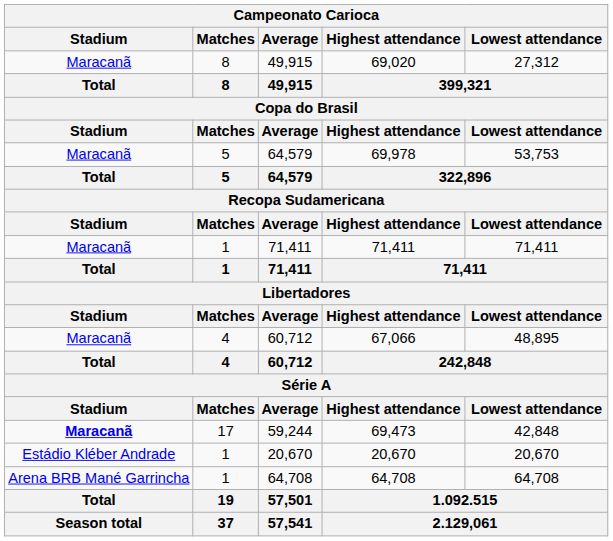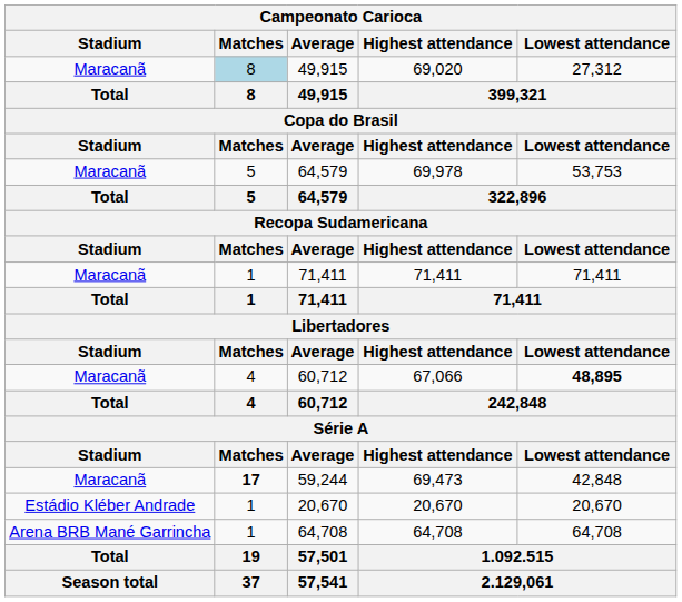49,915 / 69,020 | Campeonato Carioca / Matches: no background -> lightblue background
60,712 / 67,066 | Campeonato Carioca / Lowest attendance: normal -> bold
59,244 | Campeonato Carioca / Stadium: bold -> normal
59,244 | Campeonato Carioca / Matches: normal -> bold
